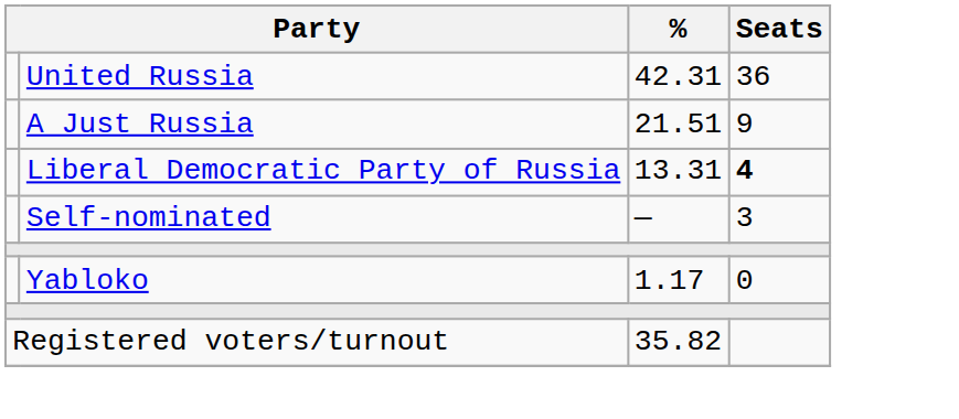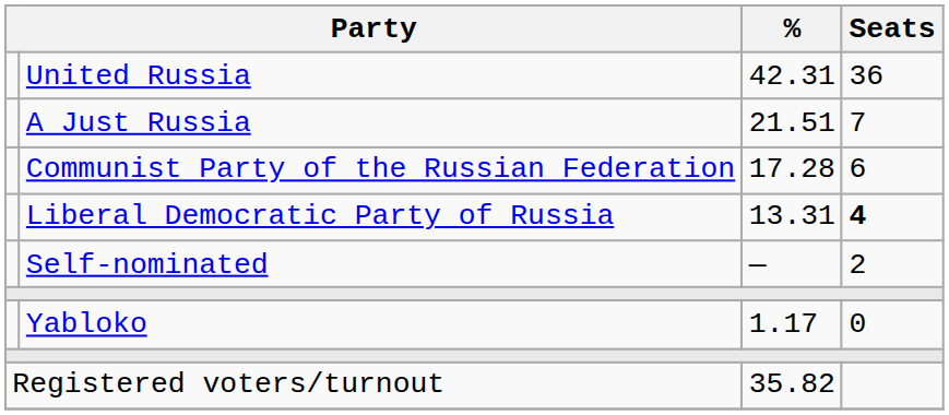A Just Russia | Seats: 9 -> 7
+ row: Communist Party of the Russian Federation | 17.28 | 6
Self-nominated | Seats: 3 -> 2
